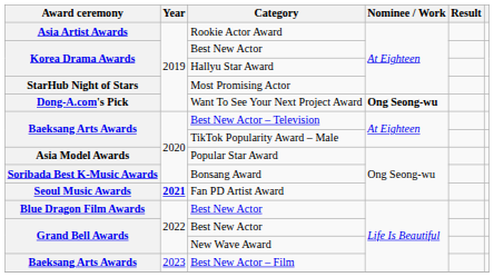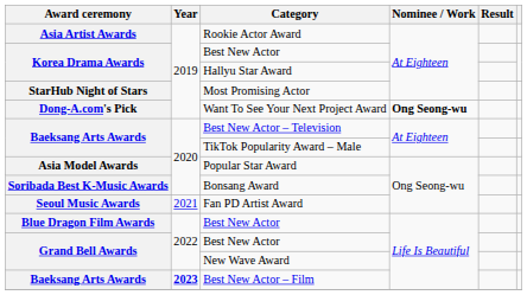Fan PD Artist Award | Year: bold -> normal
Best New Actor – Film | Year: normal -> bold
